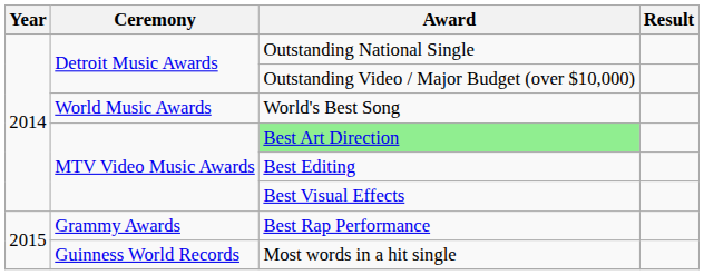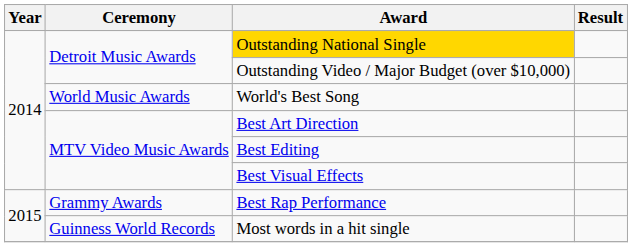Outstanding National Single | Award: no background -> gold background
Best Art Direction | Award: lightgreen background -> no background
